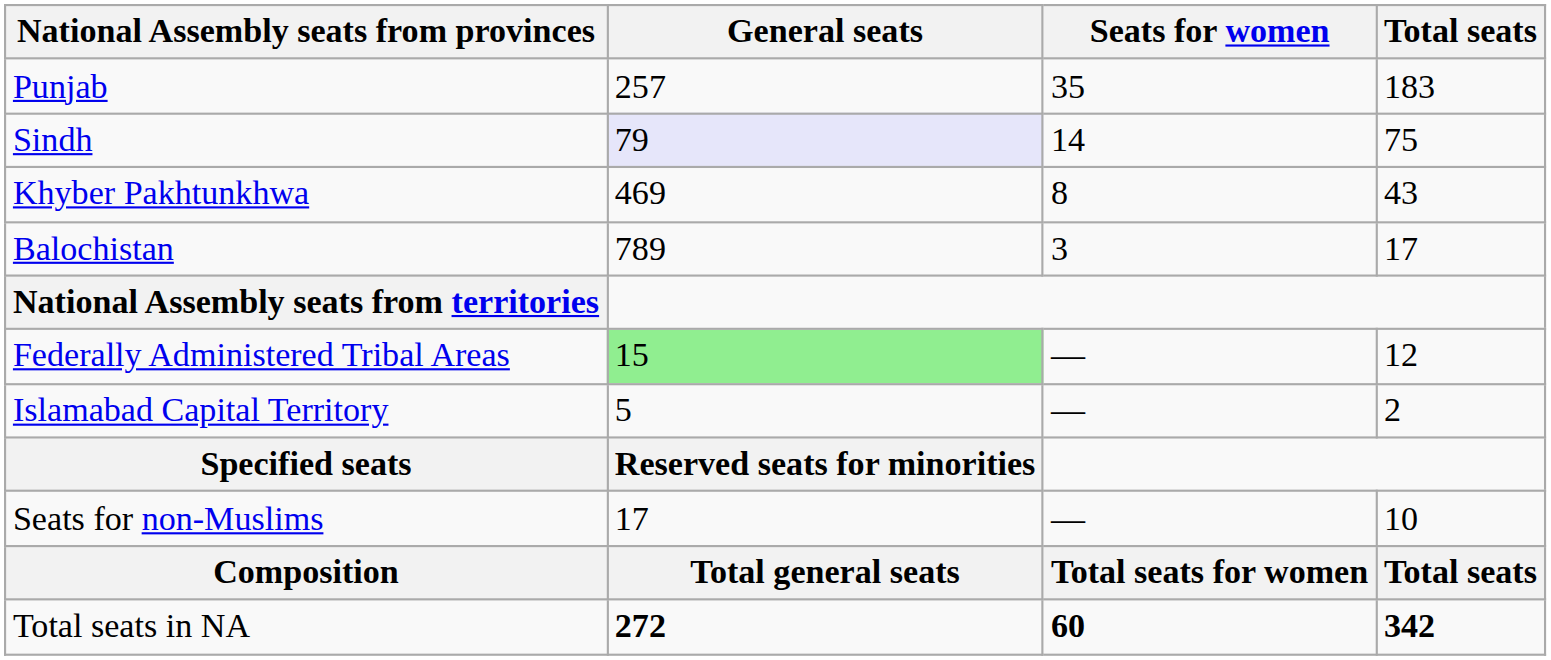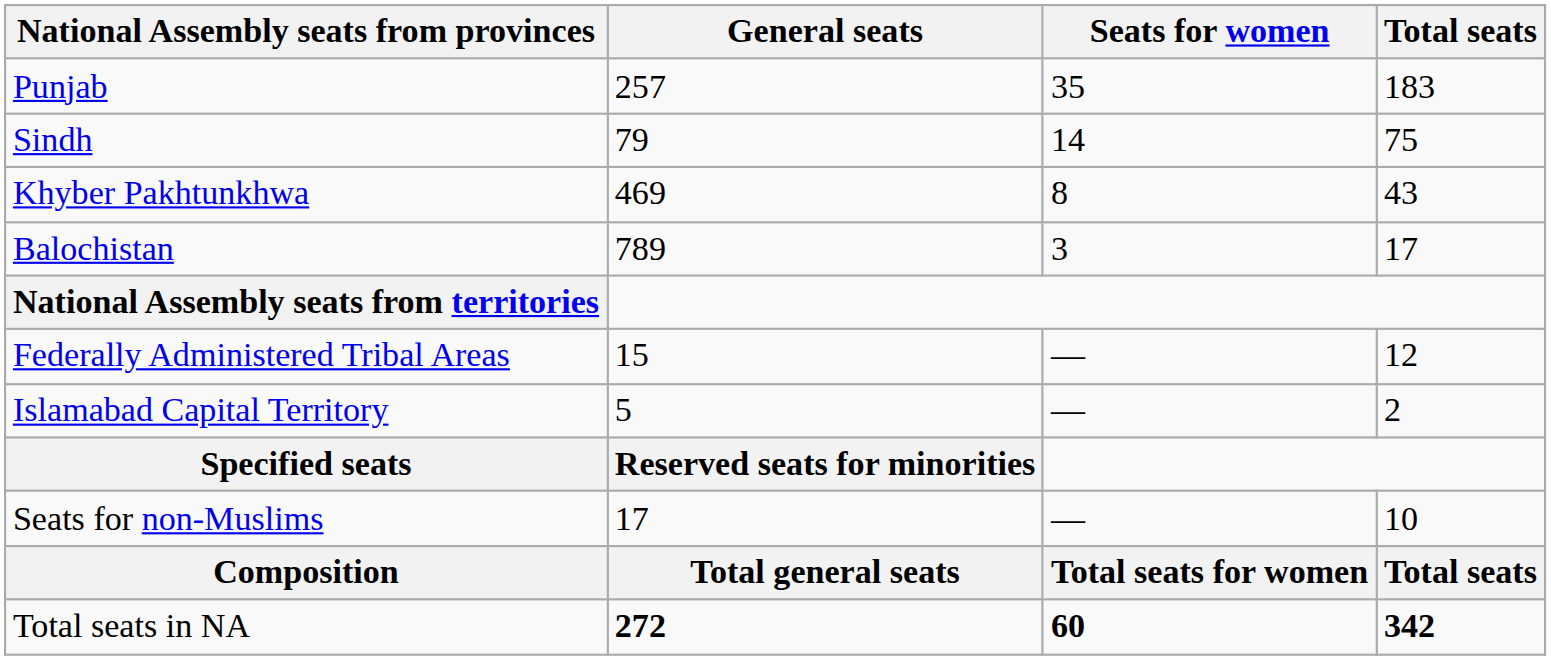Sindh | General seats: lavender background -> no background
Federally Administered Tribal Areas | General seats: lightgreen background -> no background
